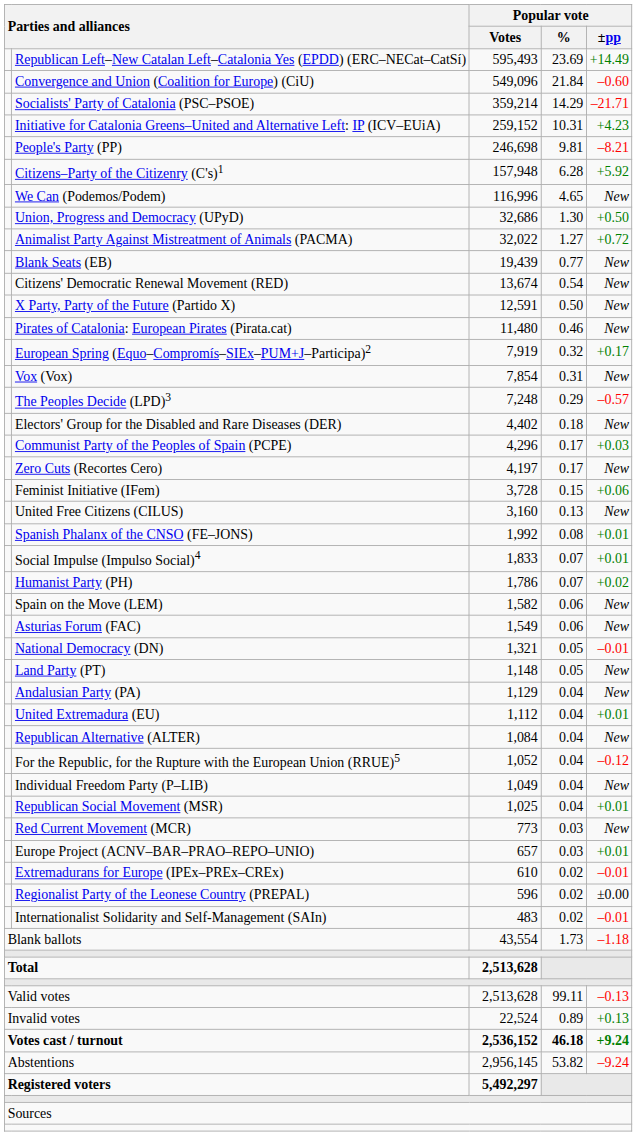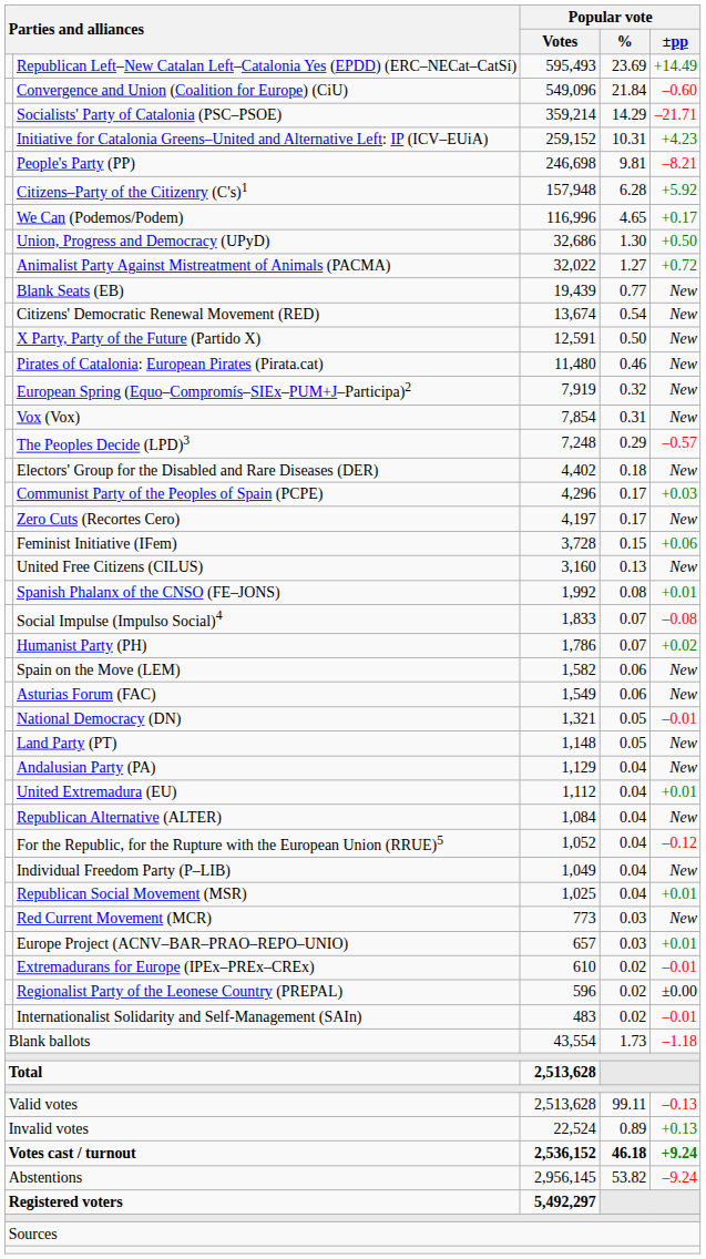We Can (Podemos/Podem) | Popular vote / ±pp: New -> +0.17
European Spring (Equo–Compromís–SIEx–PUM+J–Participa)2 | Popular vote / ±pp: +0.17 -> New
Social Impulse (Impulso Social)4 | Popular vote / ±pp: +0.01 -> –0.08
